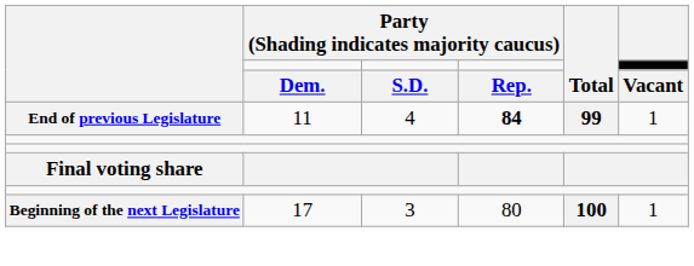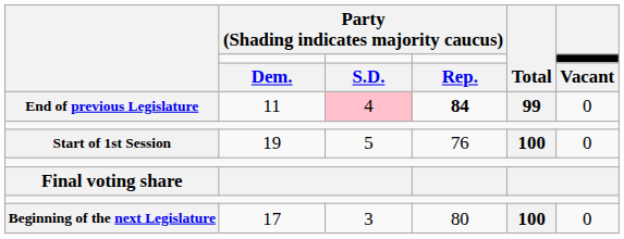End of previous Legislature | column 3: no background -> pink background
End of previous Legislature | column 6: 1 -> 0
+ row: Start of 1st Session | 19 | 5 | 76 | 100 | 0
Beginning of the next Legislature | column 6: 1 -> 0
